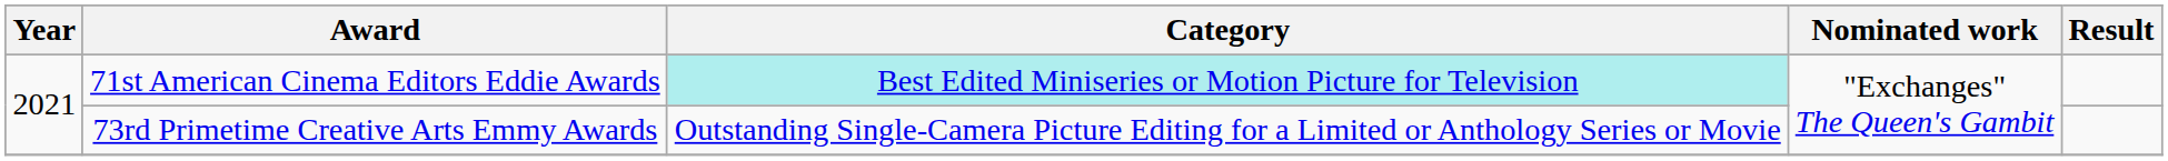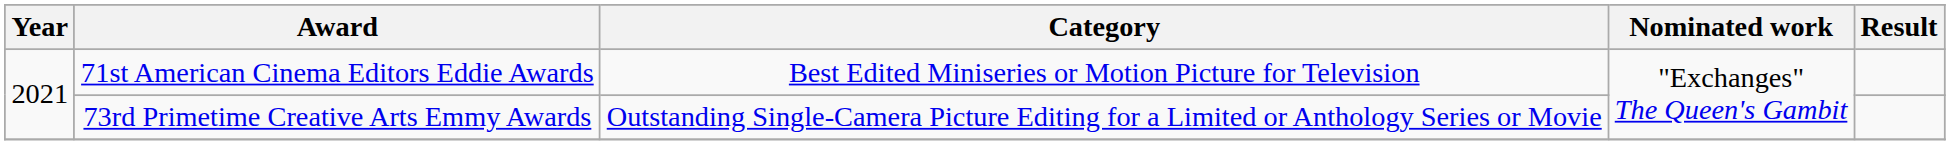71st American Cinema Editors Eddie Awards | Category: paleturquoise background -> no background
